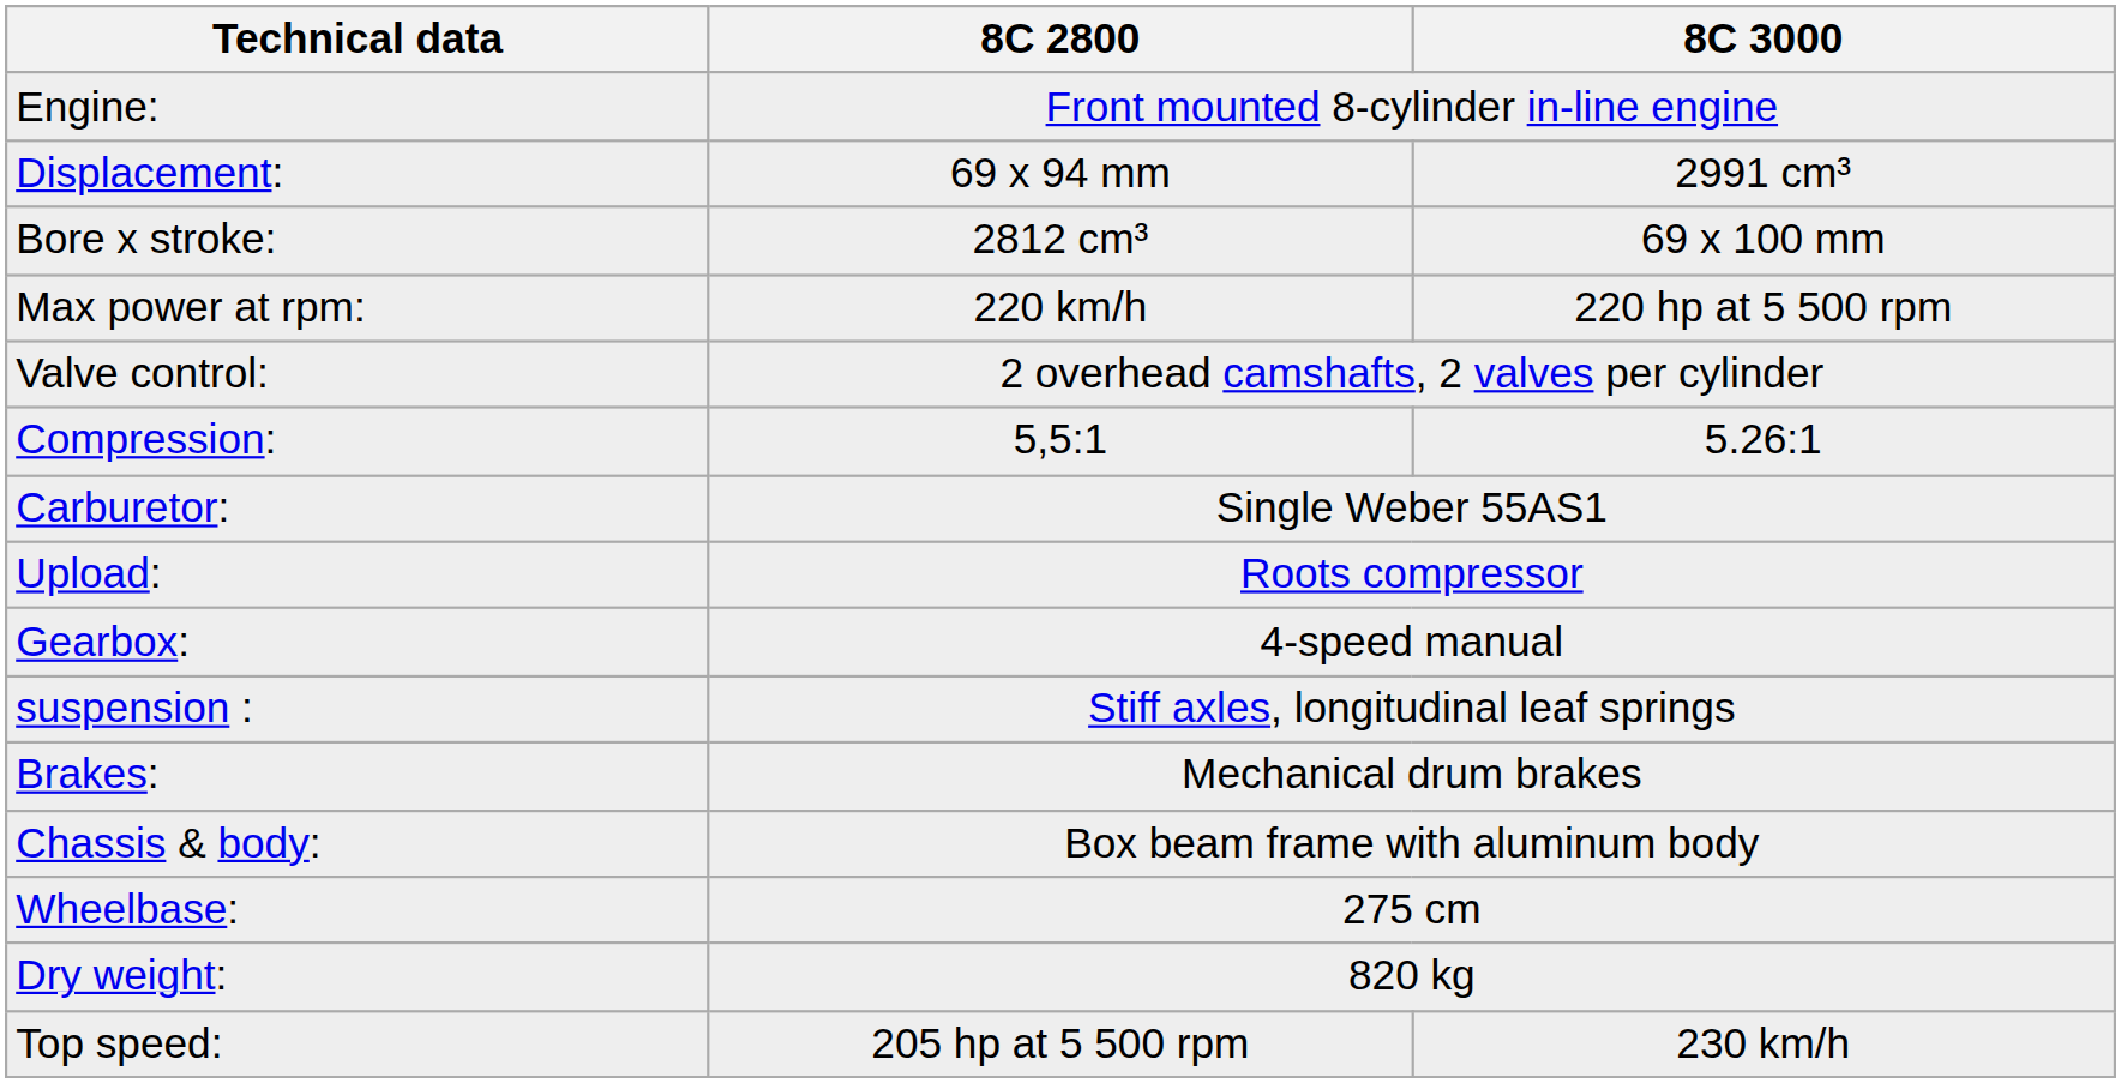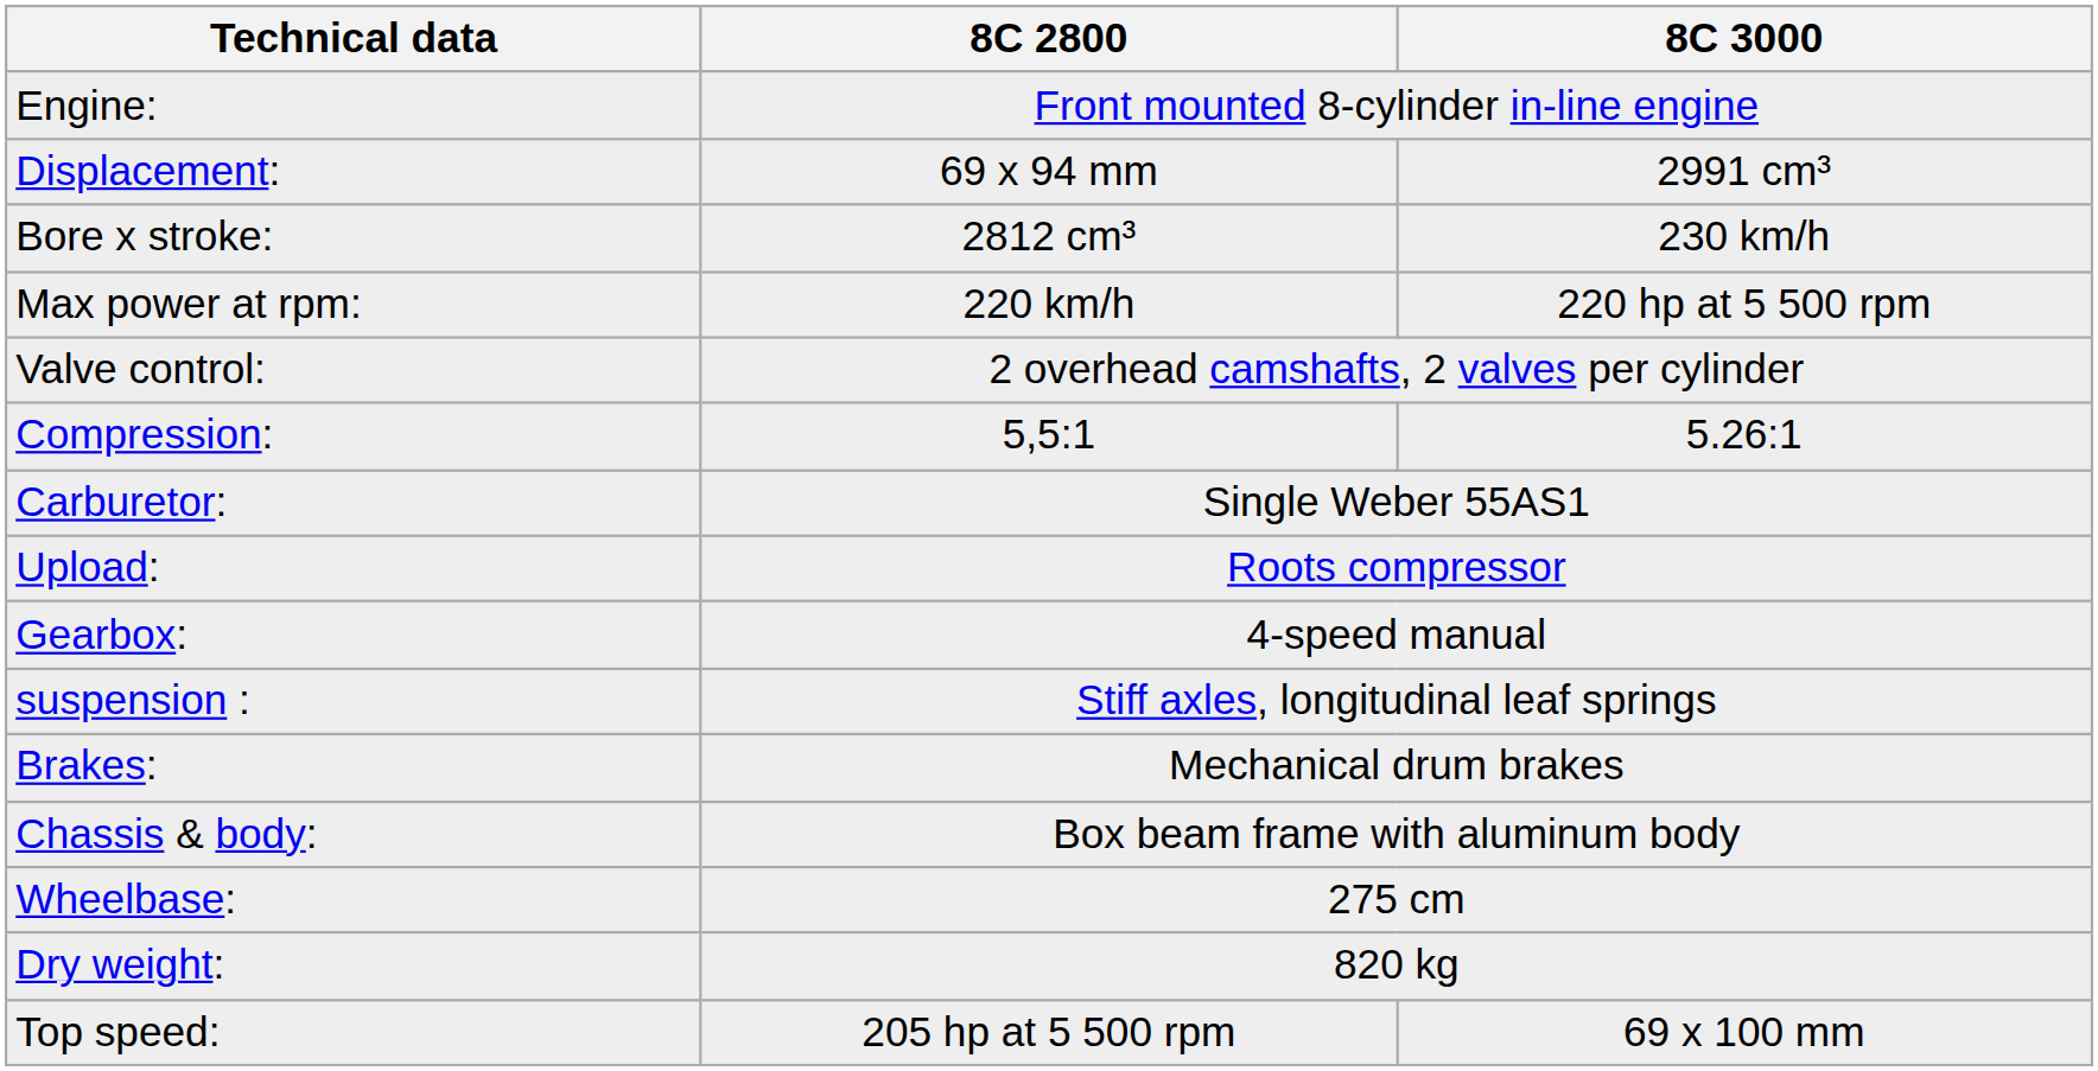Bore x stroke: | 8C 3000: 69 x 100 mm -> 230 km/h
Top speed: | 8C 3000: 230 km/h -> 69 x 100 mm
